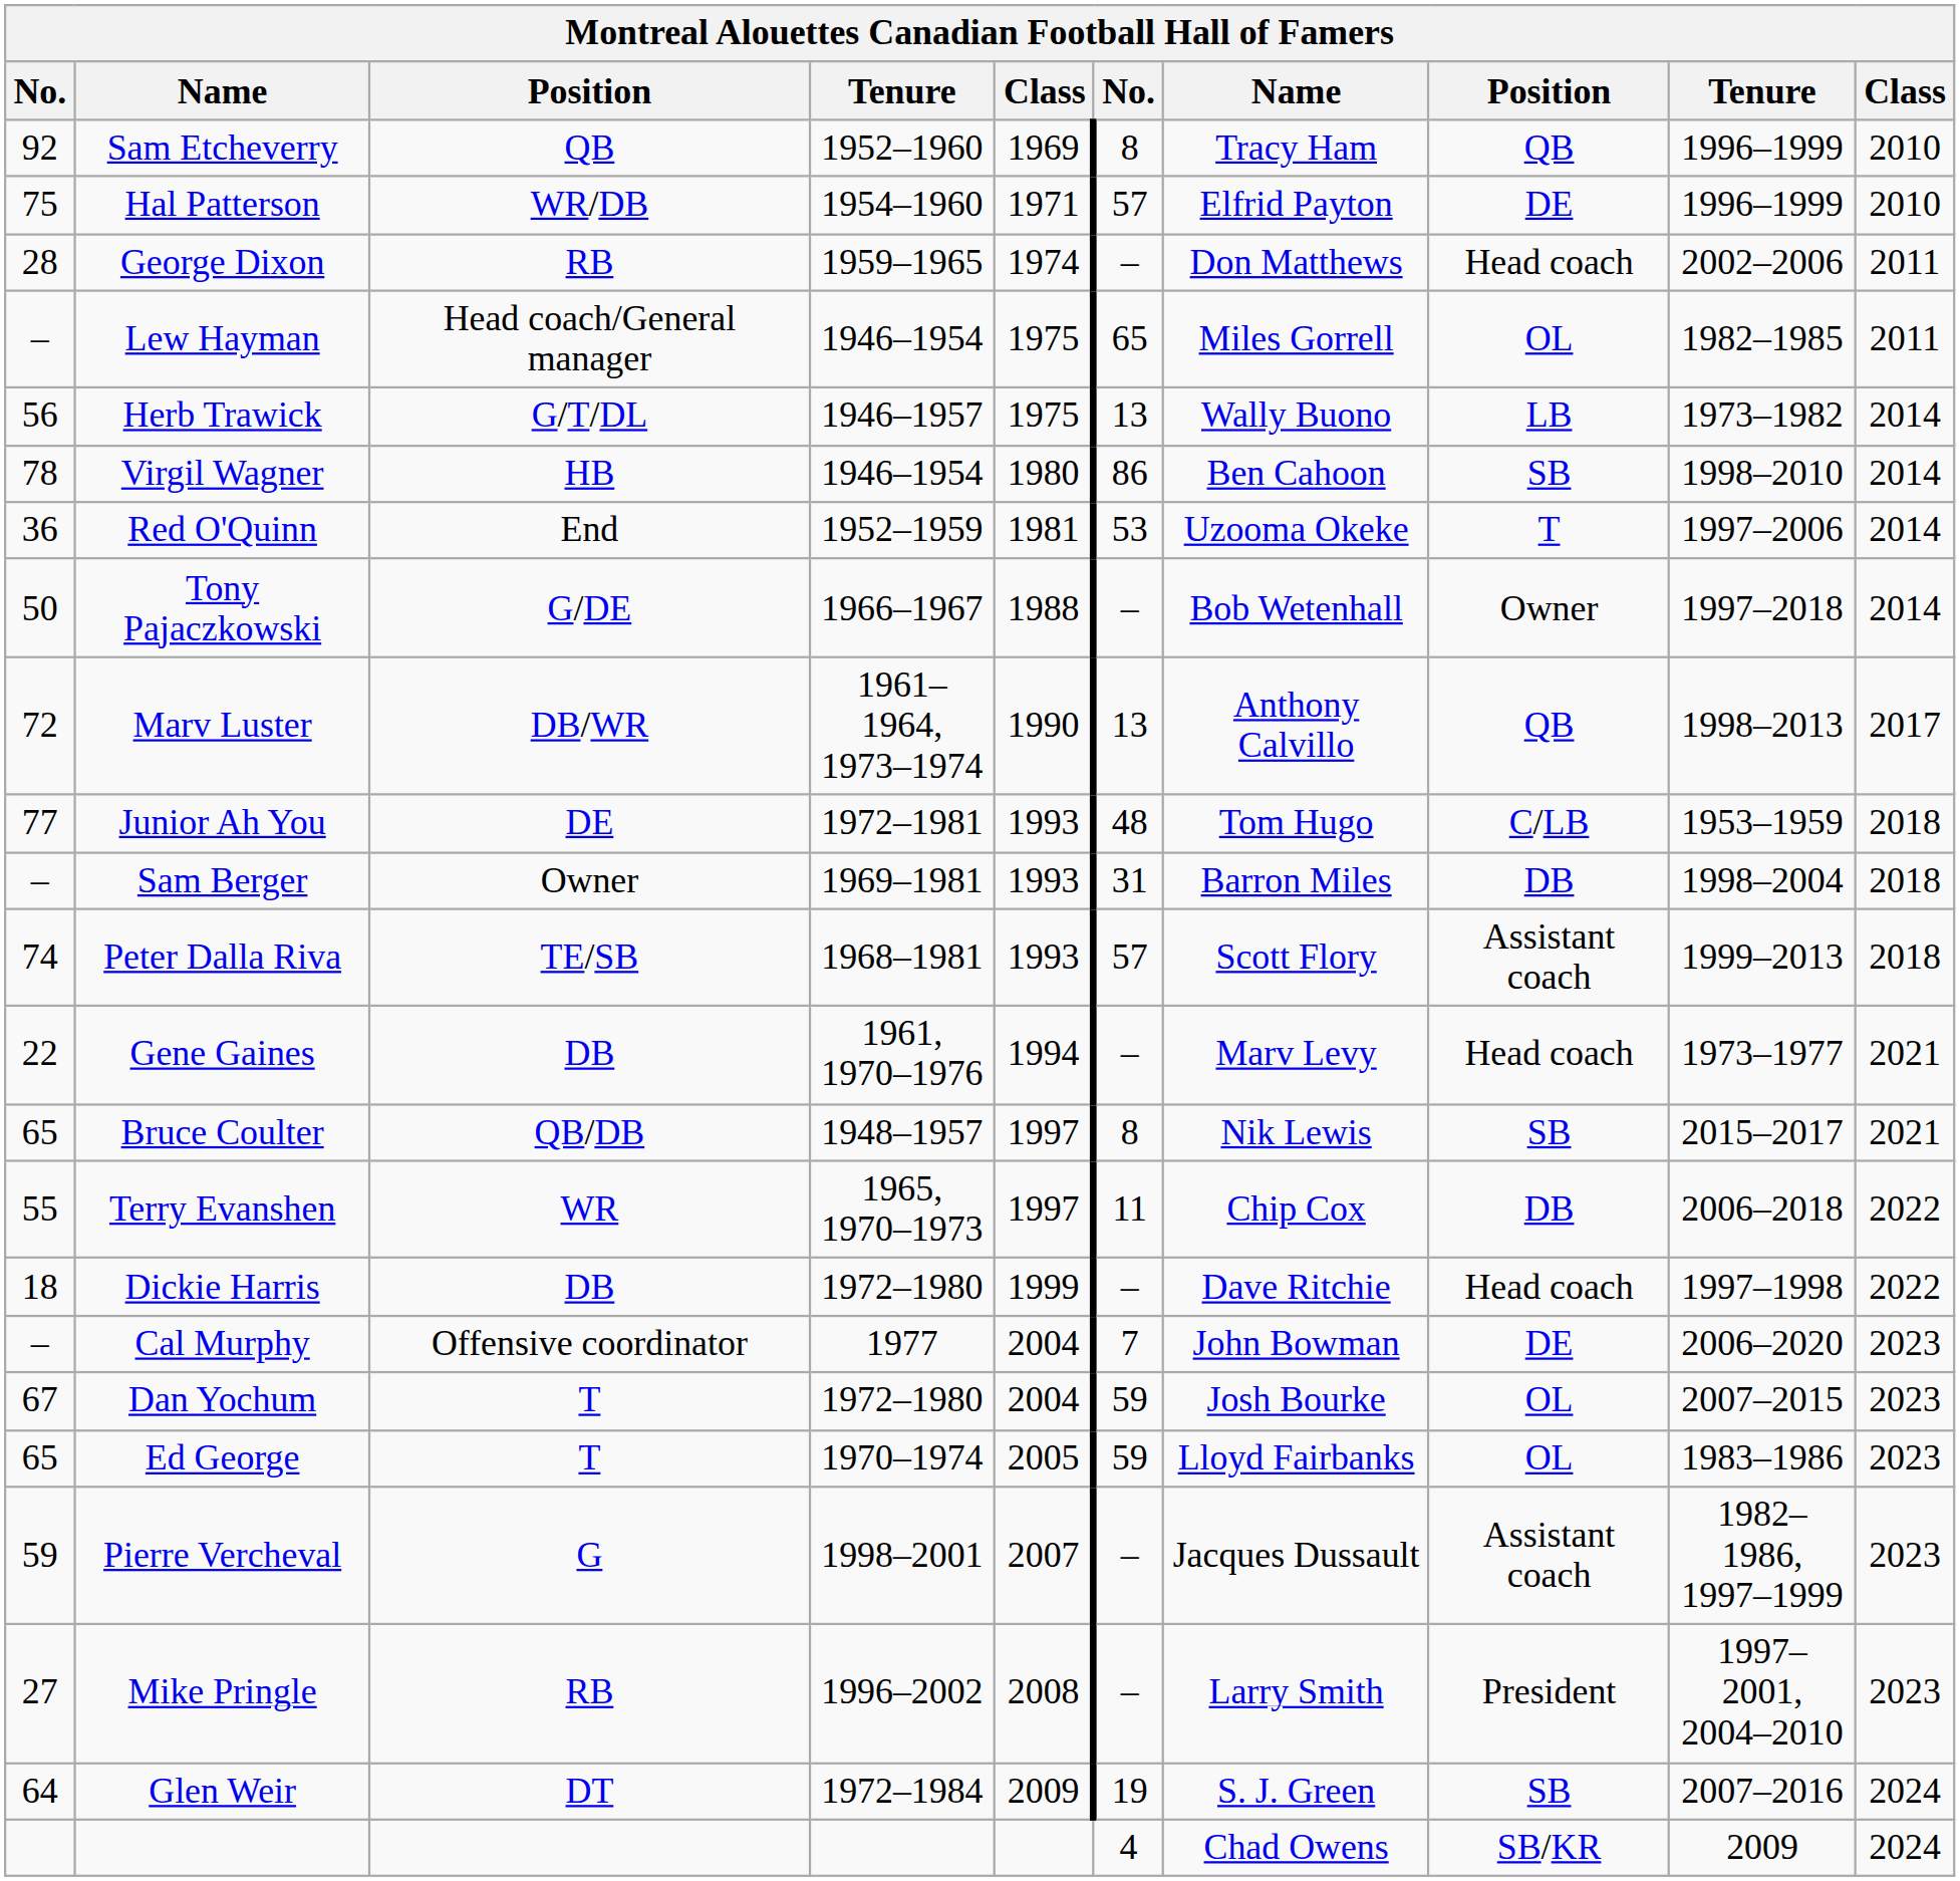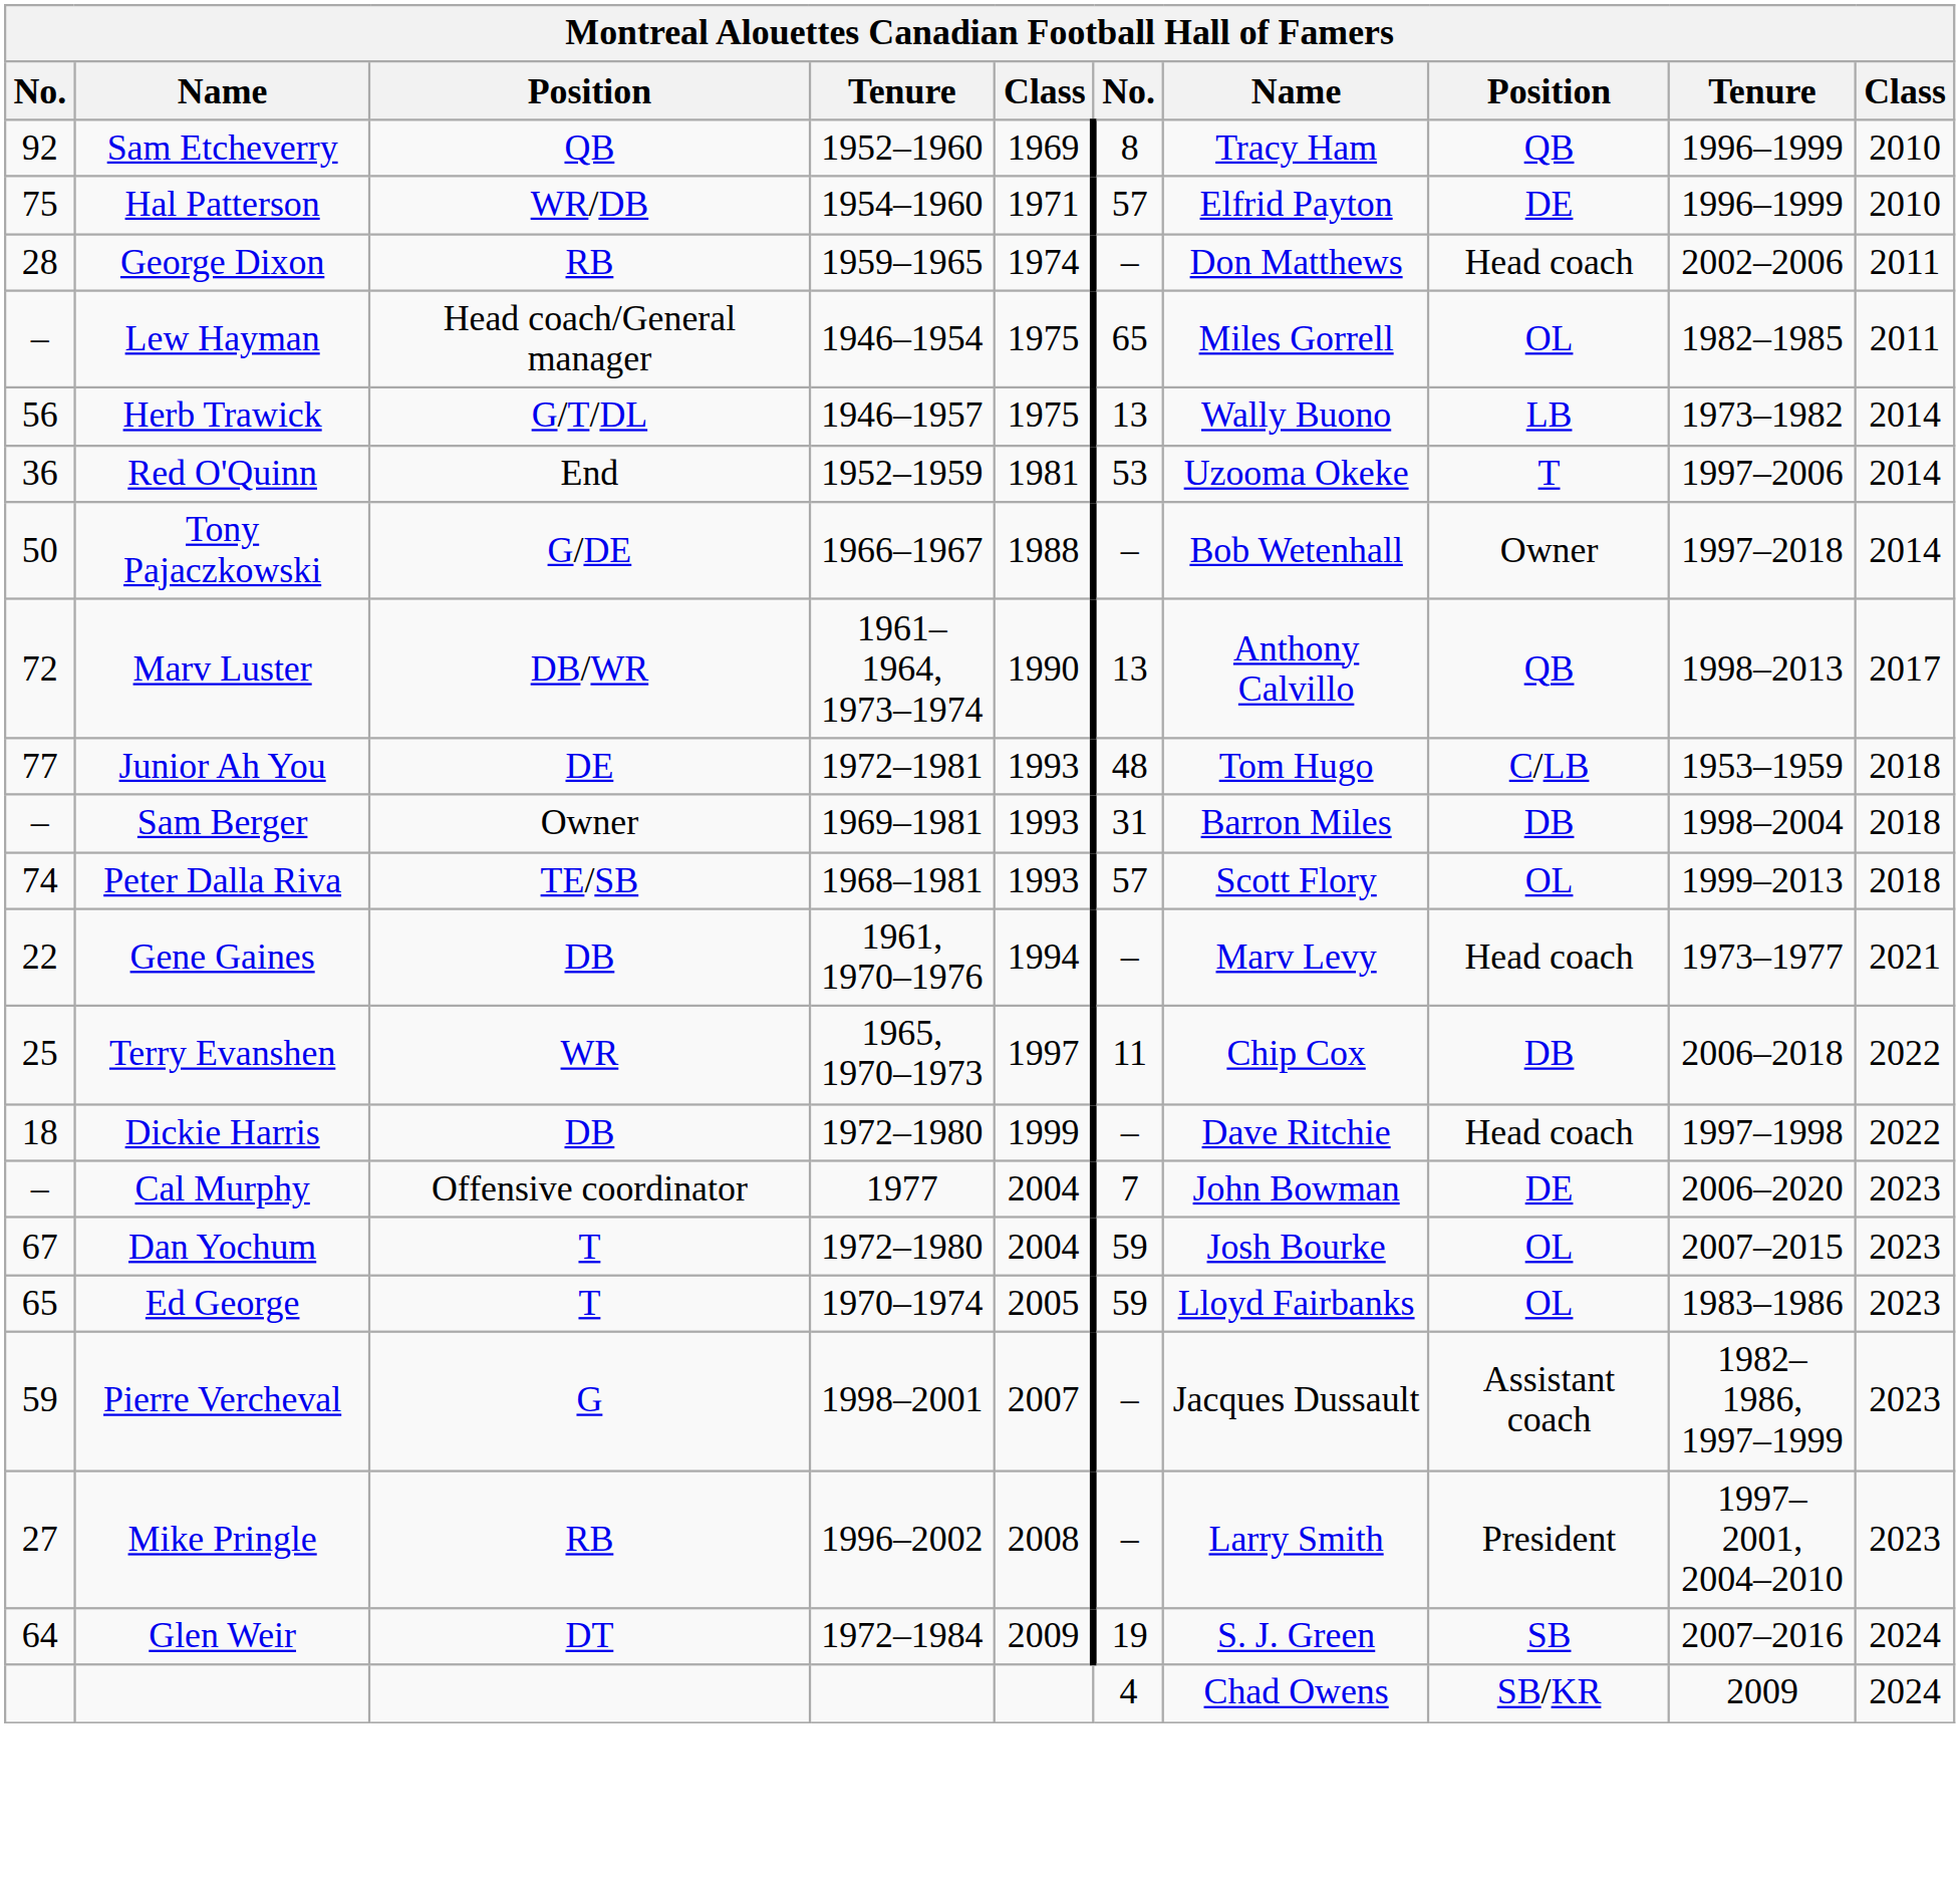- row: 78 | Virgil Wagner | HB | 1946–1954 | 1980 | 86 | Ben Cahoon | SB | 1998–2010 | 2014
Peter Dalla Riva | column 8: Assistant coach -> OL
- row: 65 | Bruce Coulter | QB/DB | 1948–1957 | 1997 | 8 | Nik Lewis | SB | 2015–2017 | 2021
Terry Evanshen | column 1: 55 -> 25
